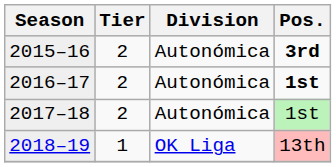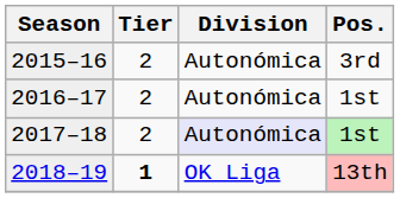2015–16 | Pos.: bold -> normal
2016–17 | Pos.: bold -> normal
2017–18 | Division: no background -> lavender background
2018–19 | Tier: normal -> bold
